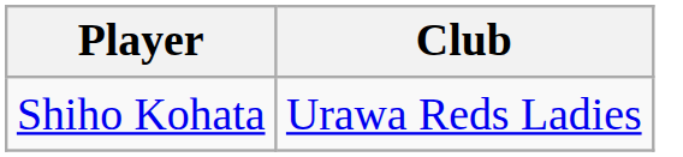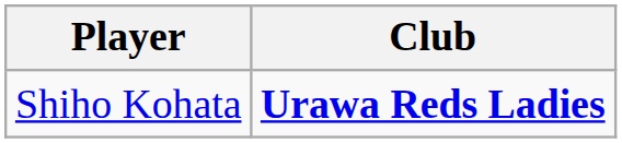Shiho Kohata | Club: normal -> bold
